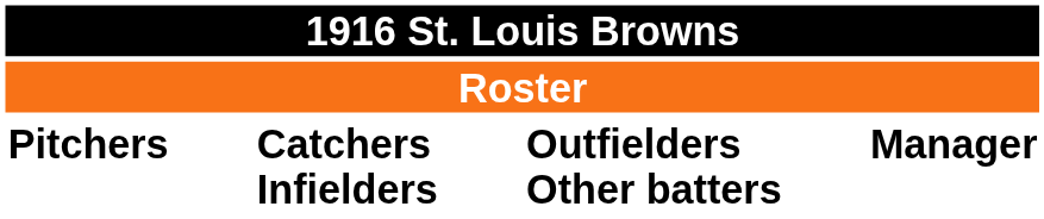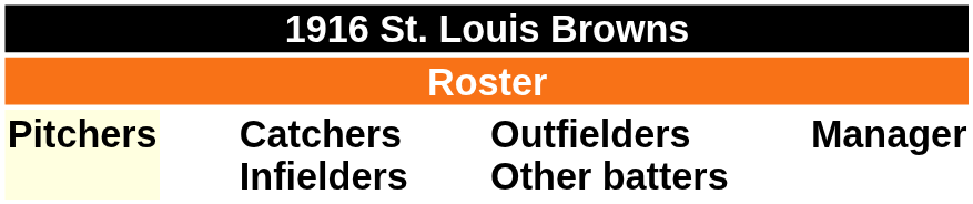Pitchers | column 1: no background -> lightyellow background
